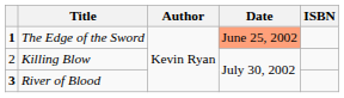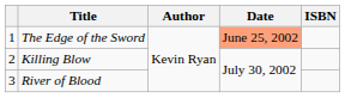The Edge of the Sword | column 1: bold -> normal
River of Blood | column 1: bold -> normal
